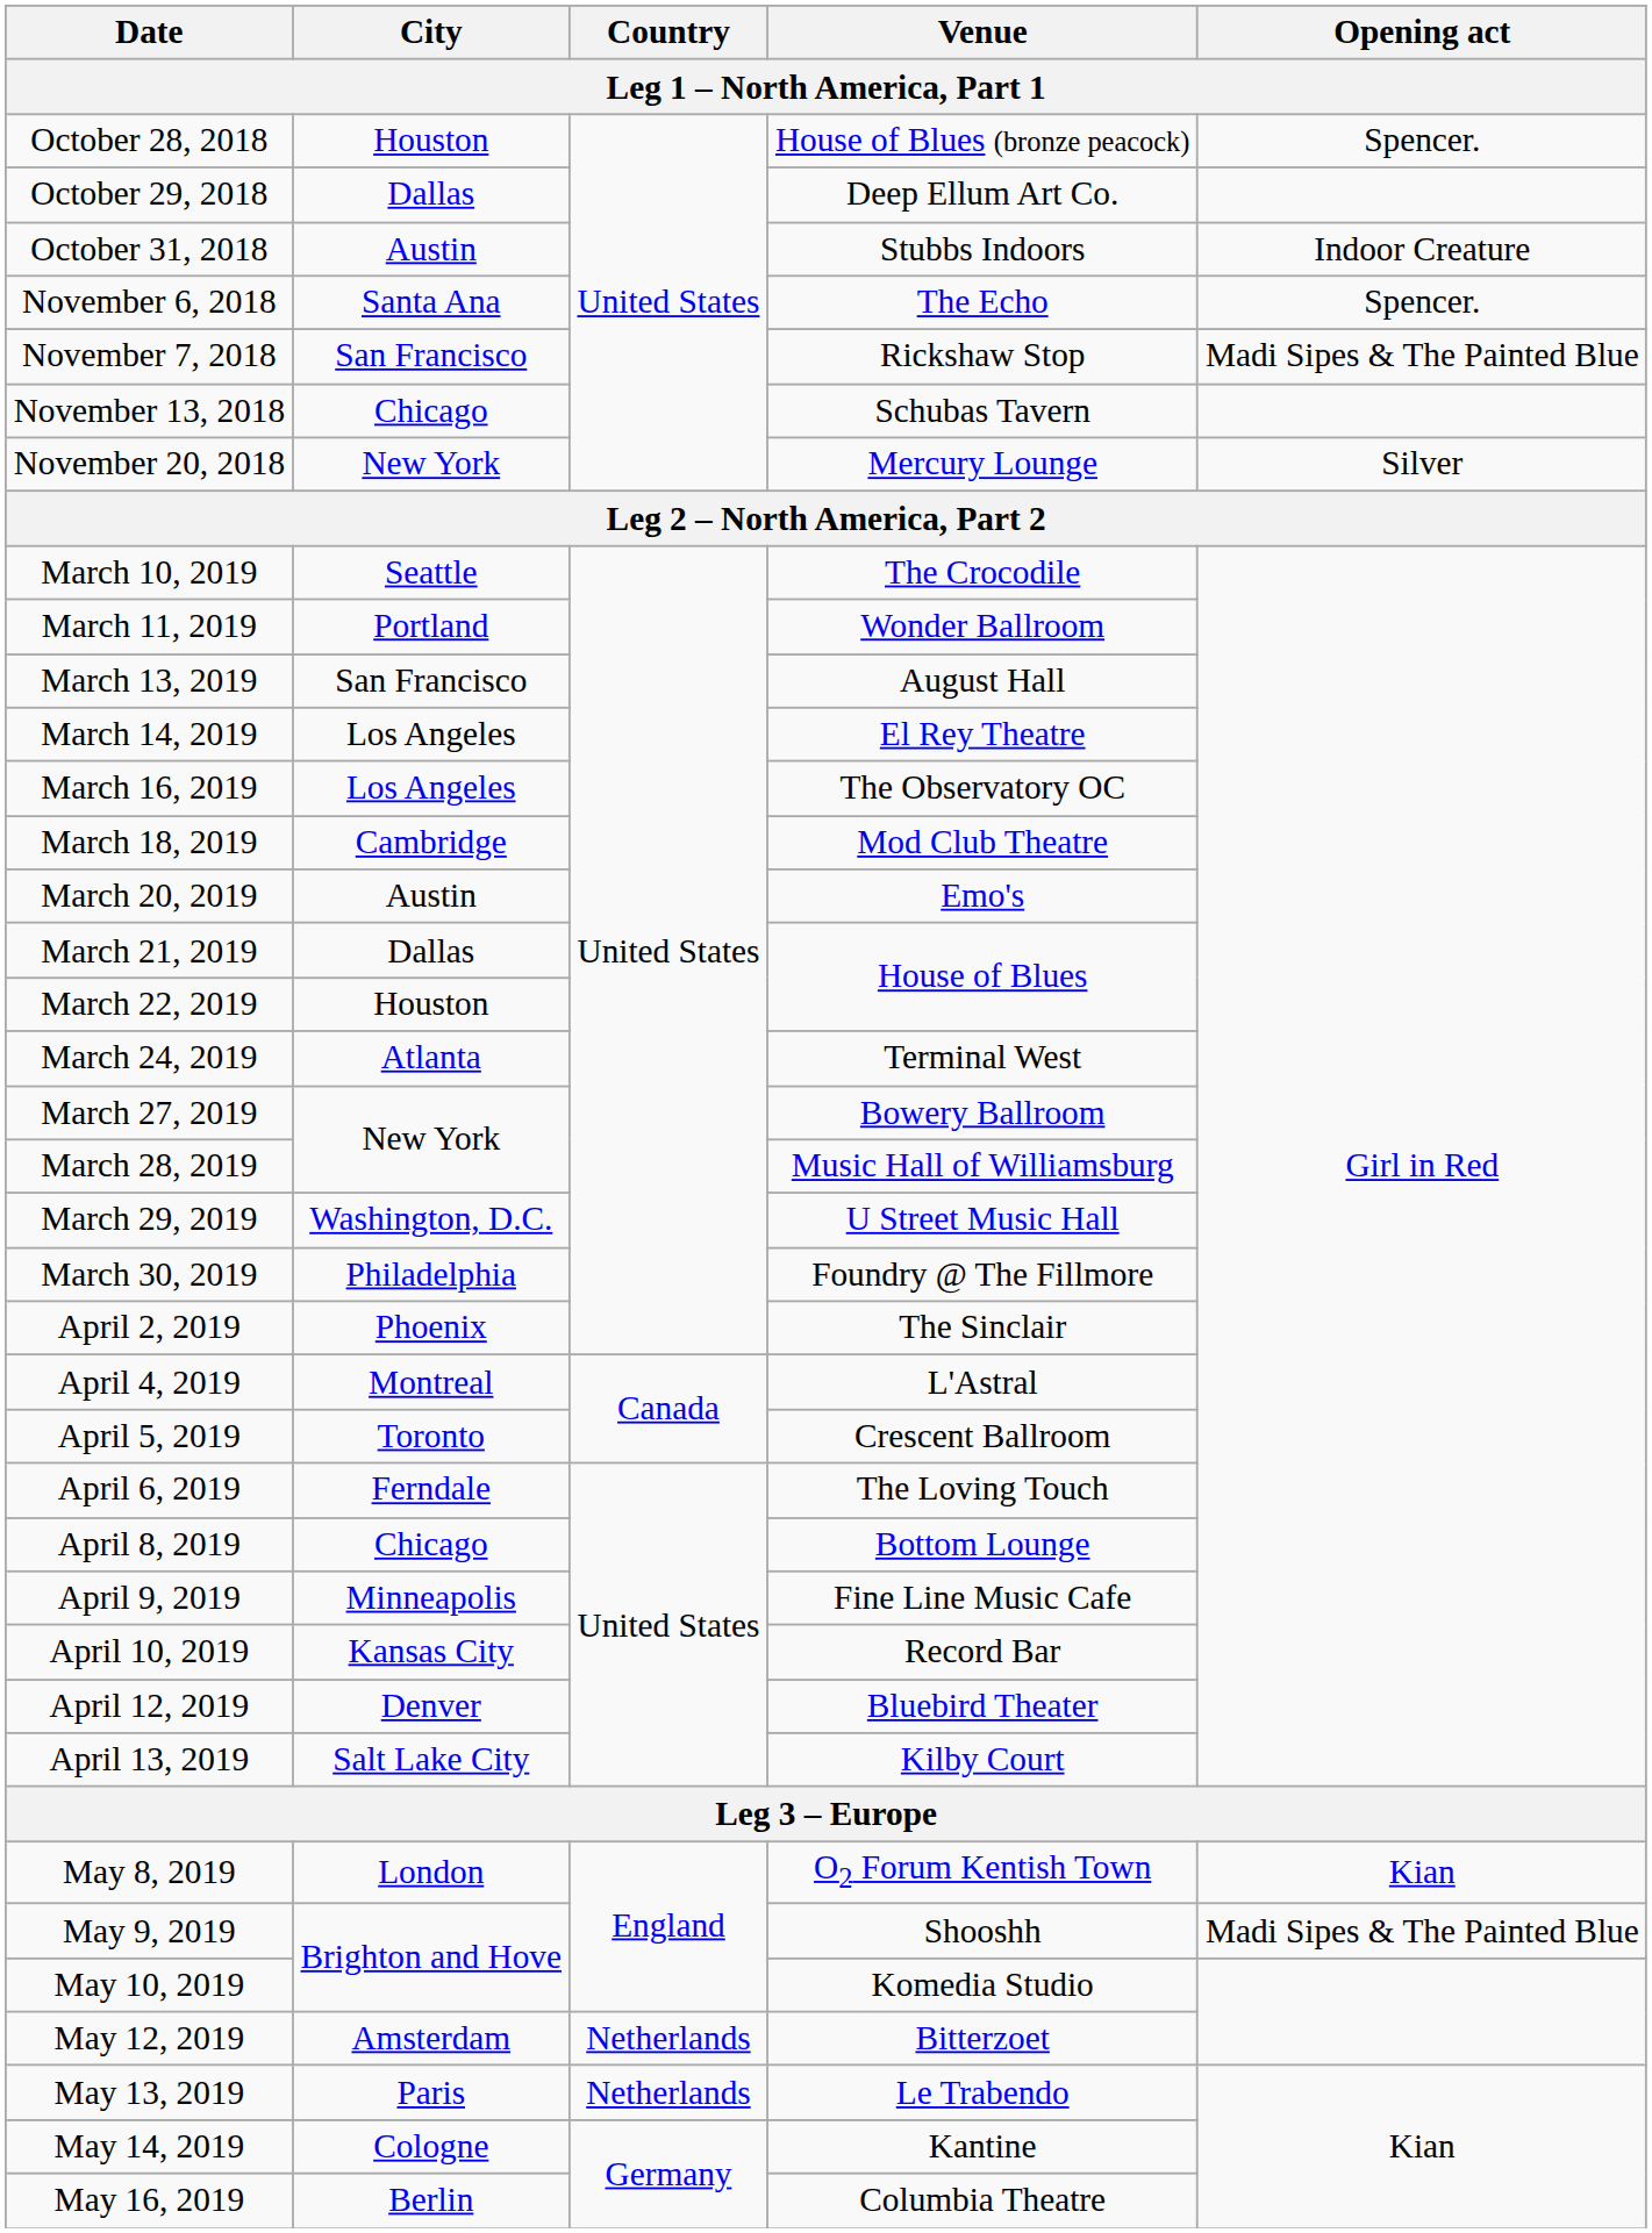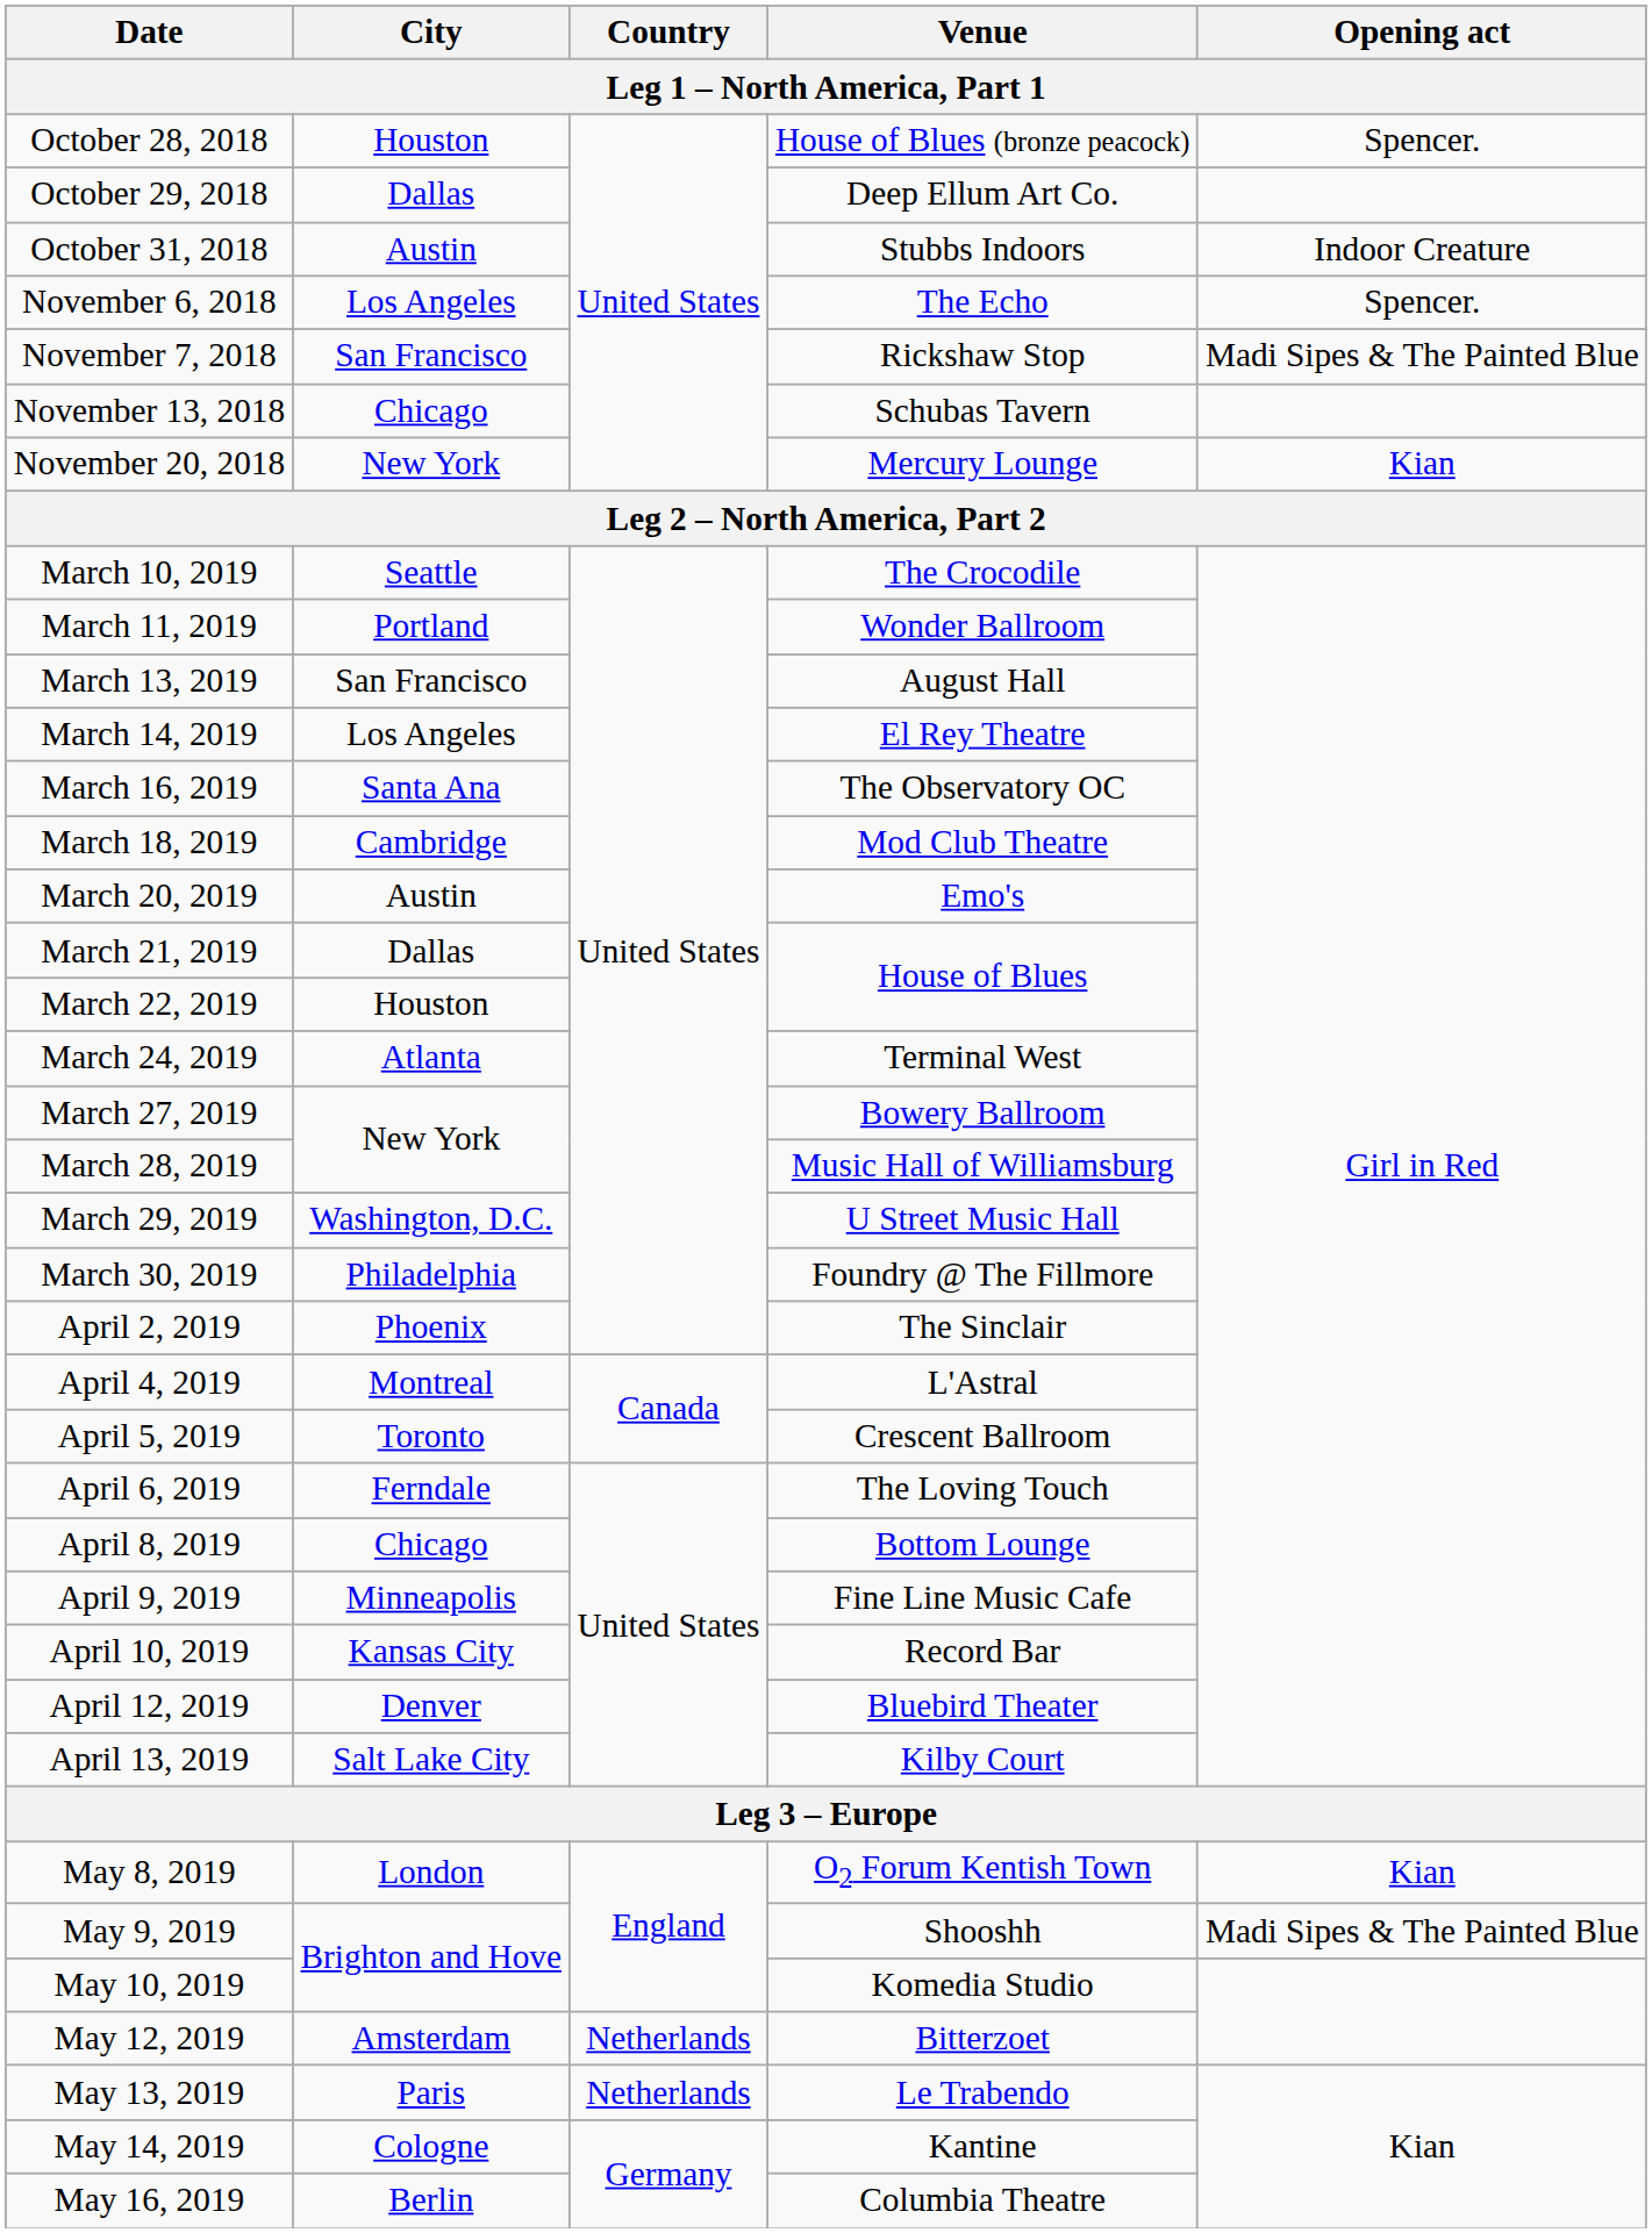November 6, 2018 | City: Santa Ana -> Los Angeles
November 20, 2018 | Opening act: Silver -> Kian
March 16, 2019 | City: Los Angeles -> Santa Ana
